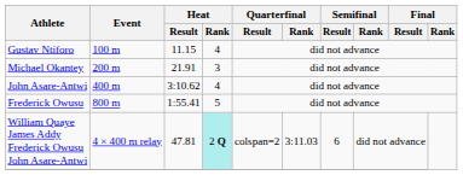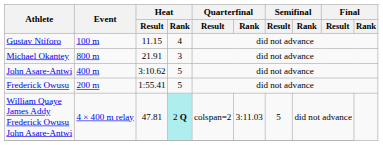Michael Okantey | Event: 200 m -> 800 m
John Asare-Antwi | Heat / Rank: 4 -> 5
Frederick Owusu | Event: 800 m -> 200 m
William Quaye James Addy Frederick Owusu John Asare-Antwi | Semifinal / Result: 6 -> 5
